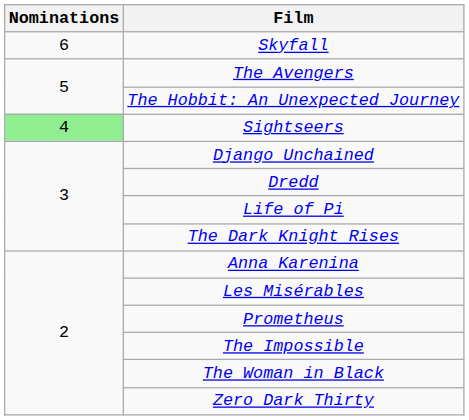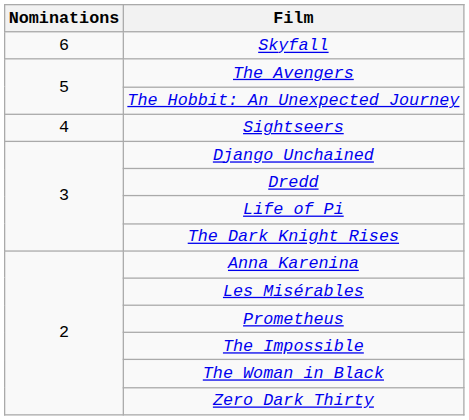Sightseers | Nominations: lightgreen background -> no background
